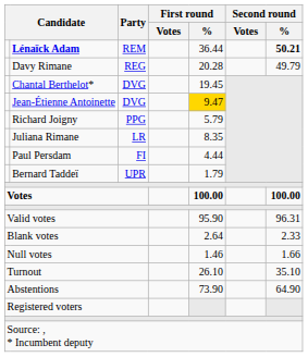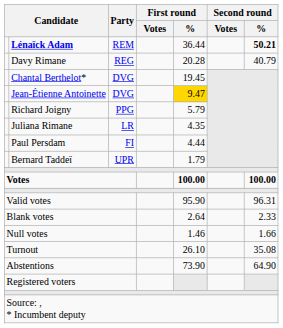Davy Rimane | Second round / %: 49.79 -> 40.79
Juliana Rimane | First round / %: 8.35 -> 4.35
Turnout | Second round / %: 35.10 -> 35.08
